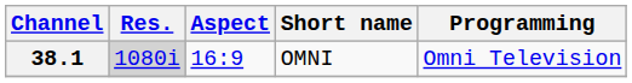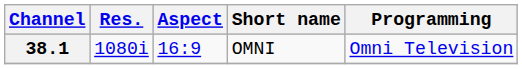38.1 | Res.: lightgrey background -> no background
